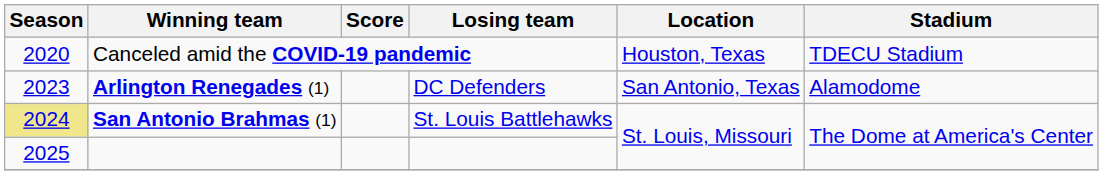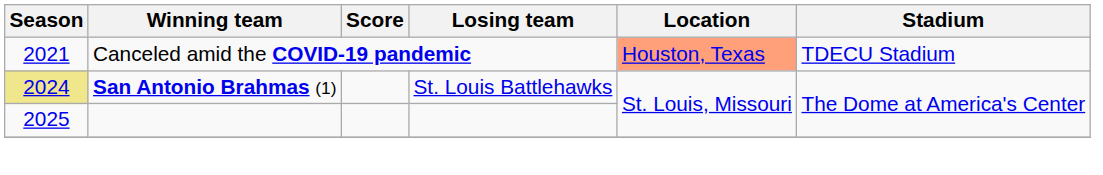Canceled amid the COVID-19 pandemic | Season: 2020 -> 2021
Canceled amid the COVID-19 pandemic | Location: no background -> lightsalmon background
- row: 2023 | Arlington Renegades (1) | DC Defenders | San Antonio, Texas | Alamodome
